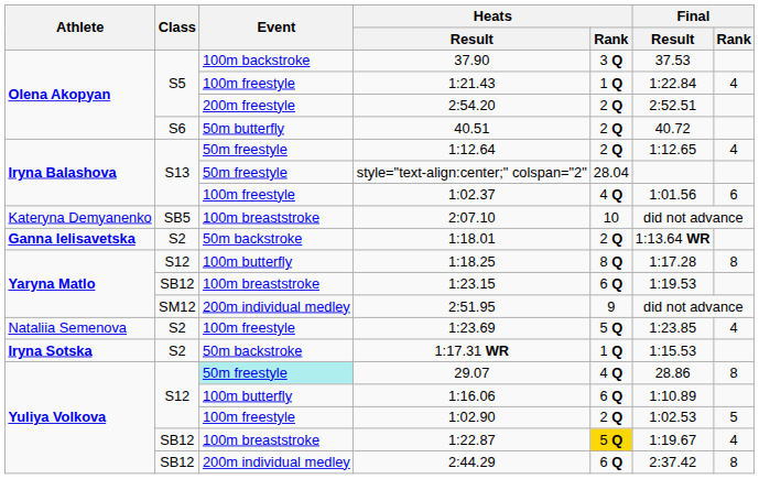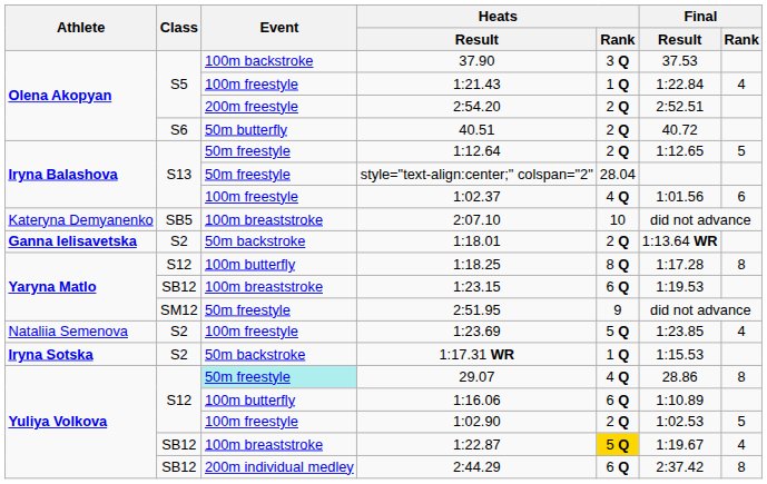1:12.64 | Final / Rank: 4 -> 5
2:51.95 | Event: 200m individual medley -> 50m freestyle
